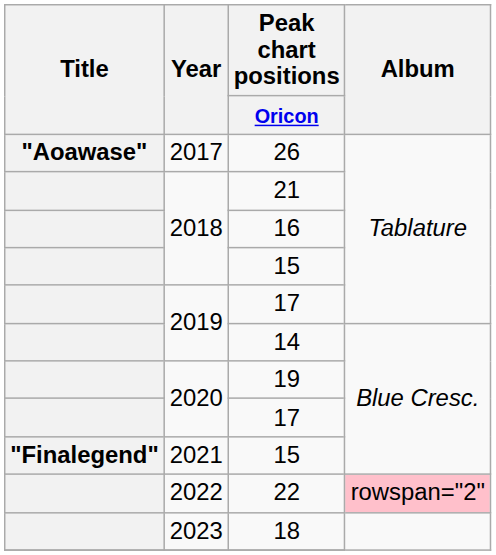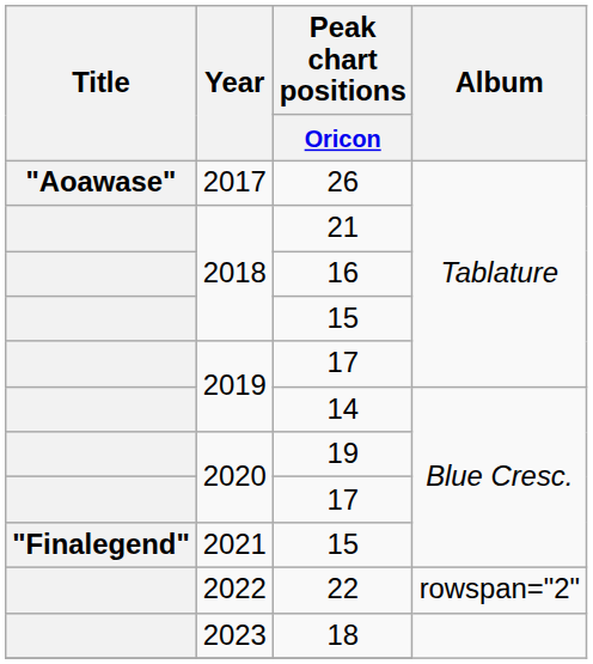22 | Album: pink background -> no background
